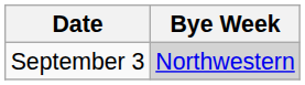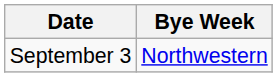September 3 | Bye Week: lightgrey background -> no background
